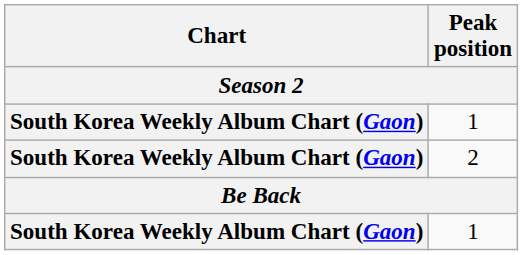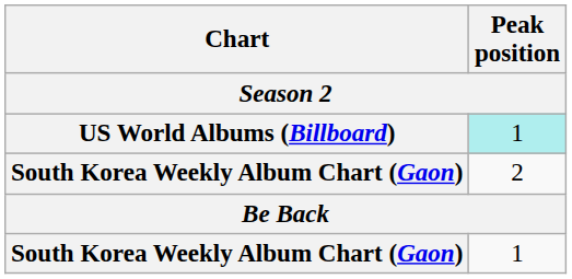row 3 | Chart: South Korea Weekly Album Chart (Gaon) -> US World Albums (Billboard)
row 3 | Peak position: no background -> paleturquoise background
